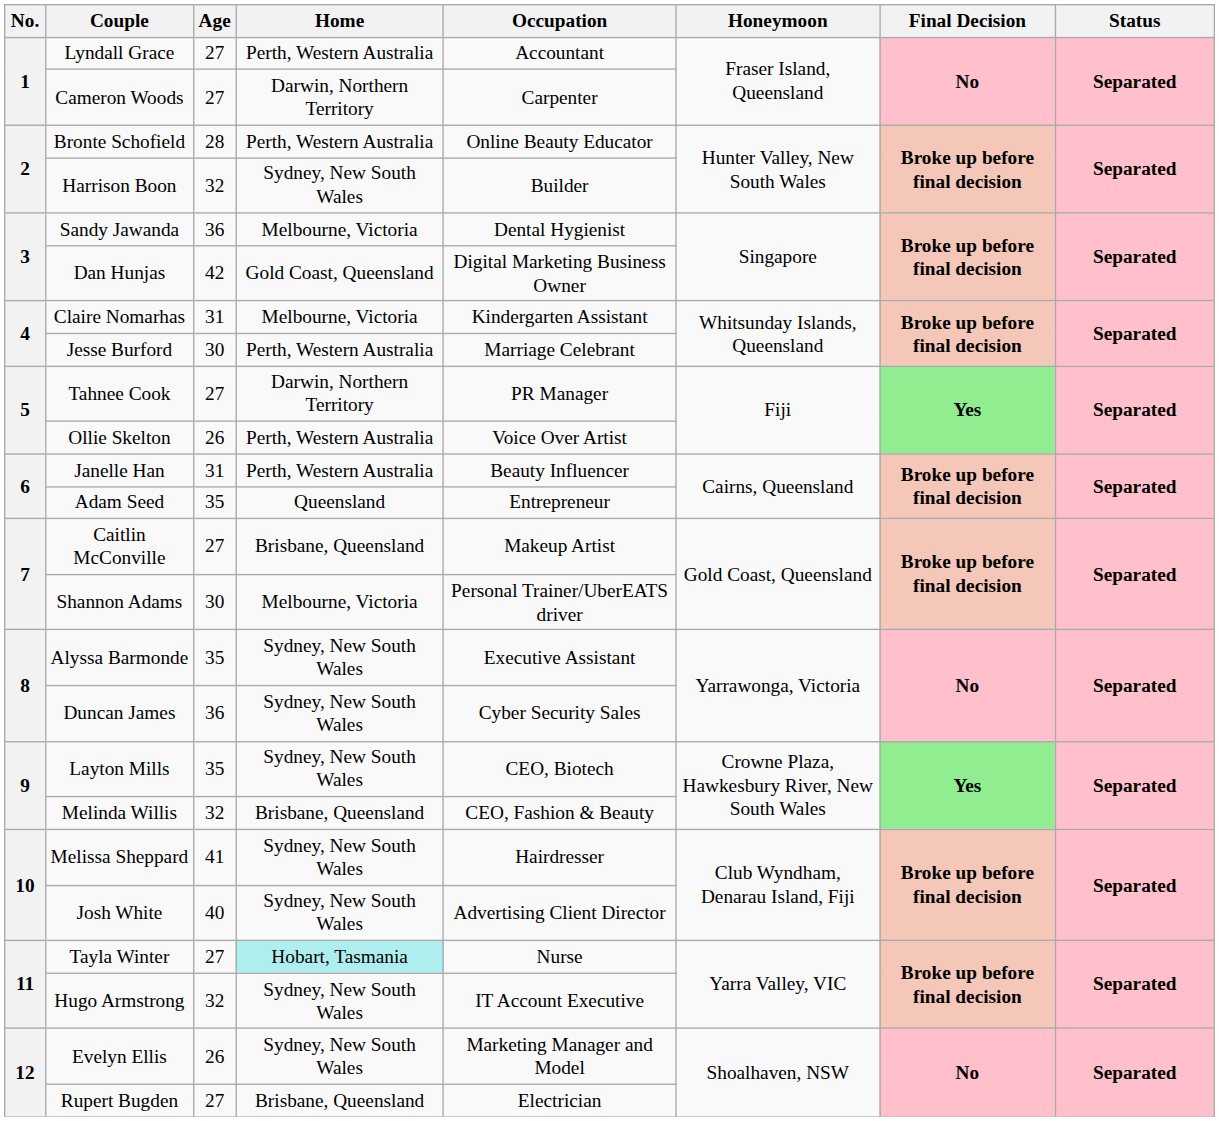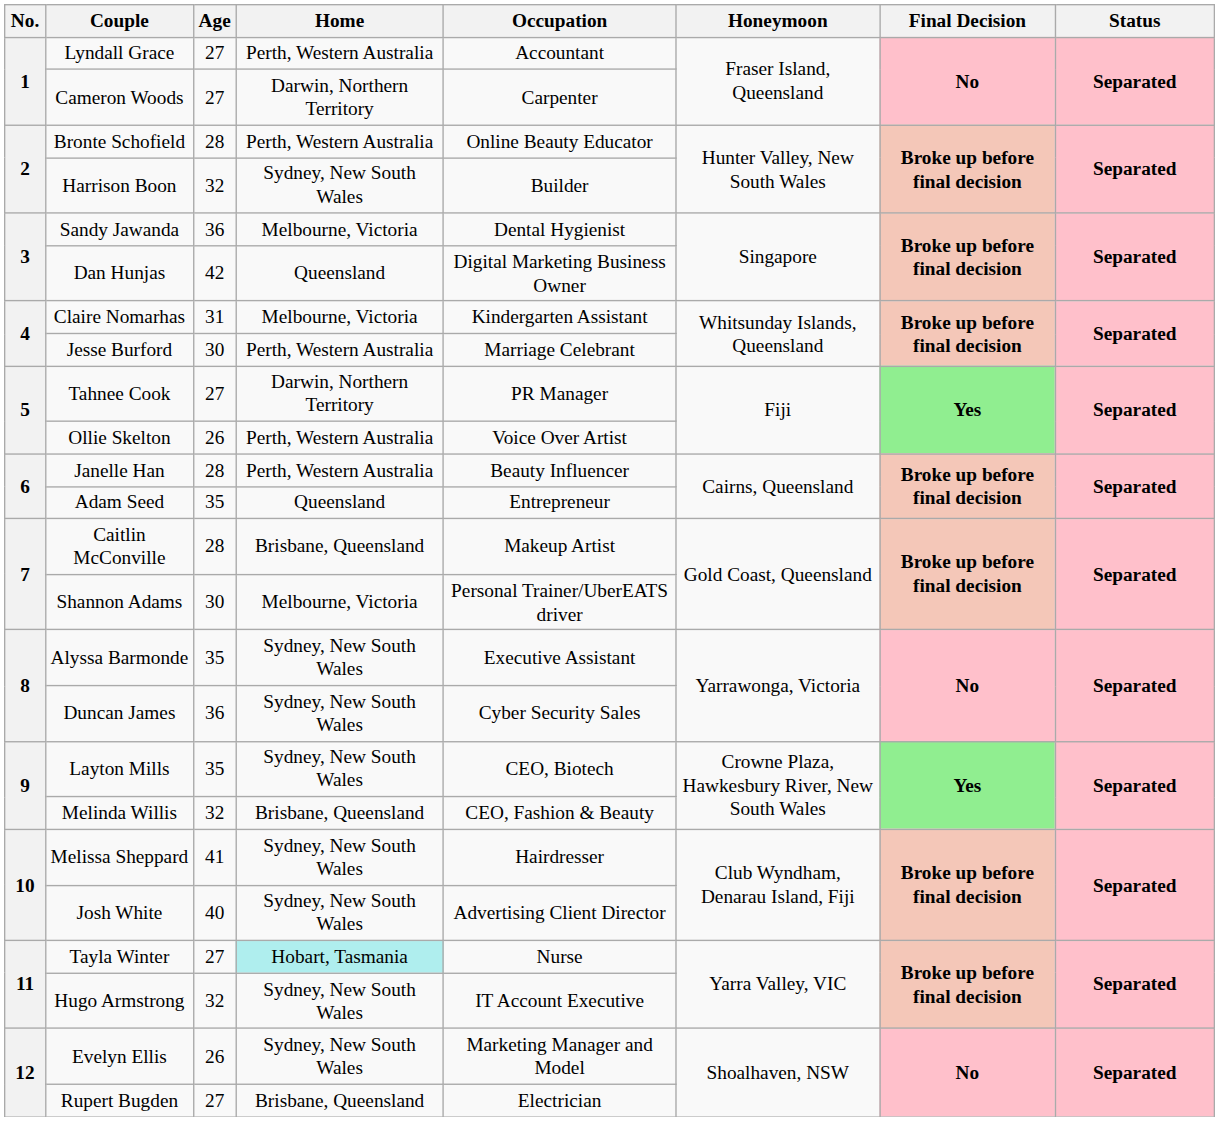Dan Hunjas | Home: Gold Coast, Queensland -> Queensland
Janelle Han | Age: 31 -> 28
Caitlin McConville | Age: 27 -> 28
